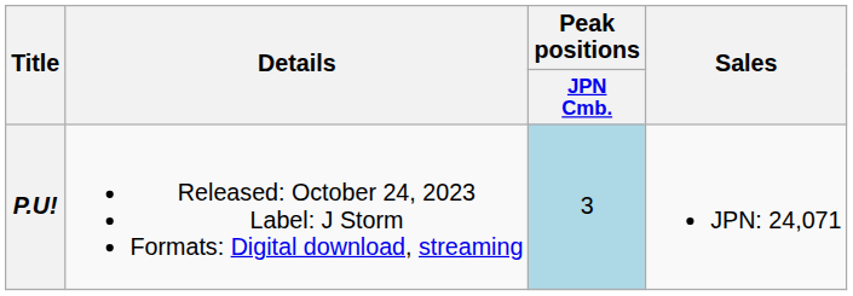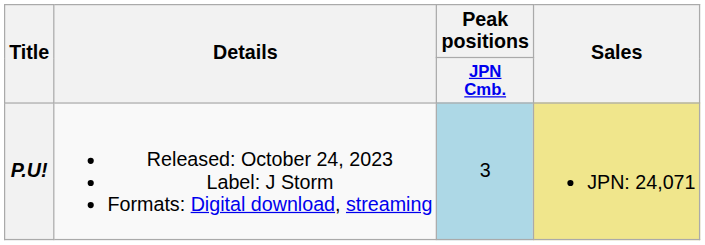P.U! | Sales: no background -> khaki background
